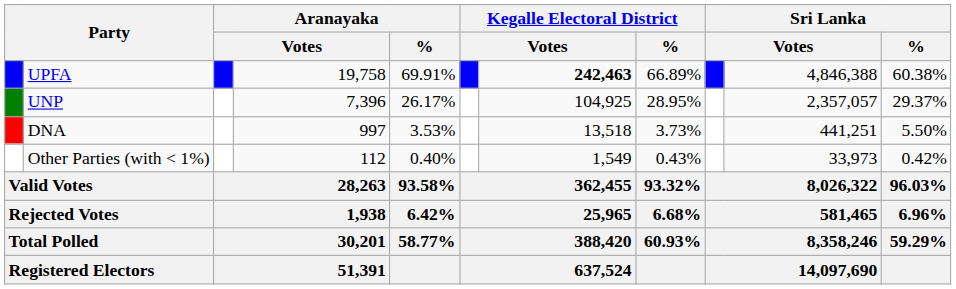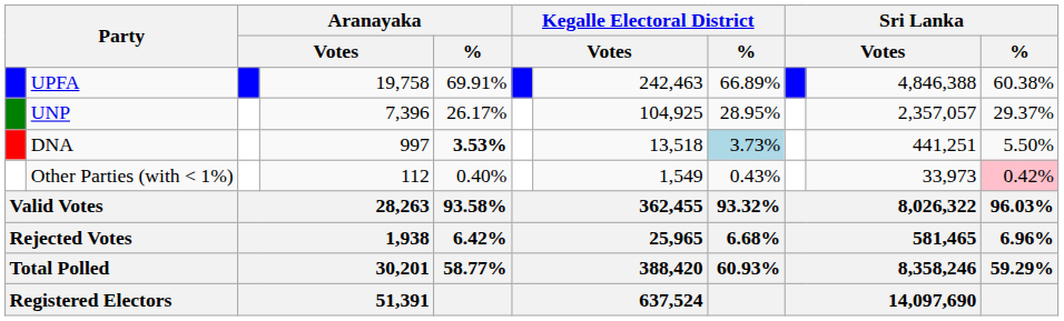UPFA | column 7: bold -> normal
DNA | Aranayaka / %: normal -> bold
DNA | Kegalle Electoral District / %: no background -> lightblue background
Other Parties (with < 1%) | Sri Lanka / %: no background -> pink background
